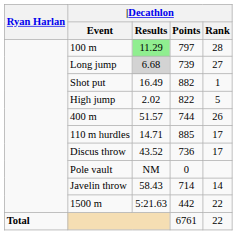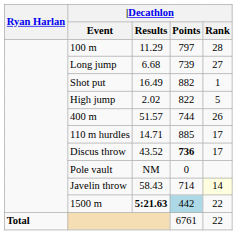100 m | |Decathlon / Results: lightgreen background -> no background
Long jump | |Decathlon / Results: lightgrey background -> no background
Discus throw | |Decathlon / Points: normal -> bold
Javelin throw | |Decathlon / Rank: no background -> lightyellow background
1500 m | |Decathlon / Results: normal -> bold
1500 m | |Decathlon / Points: no background -> lightblue background
